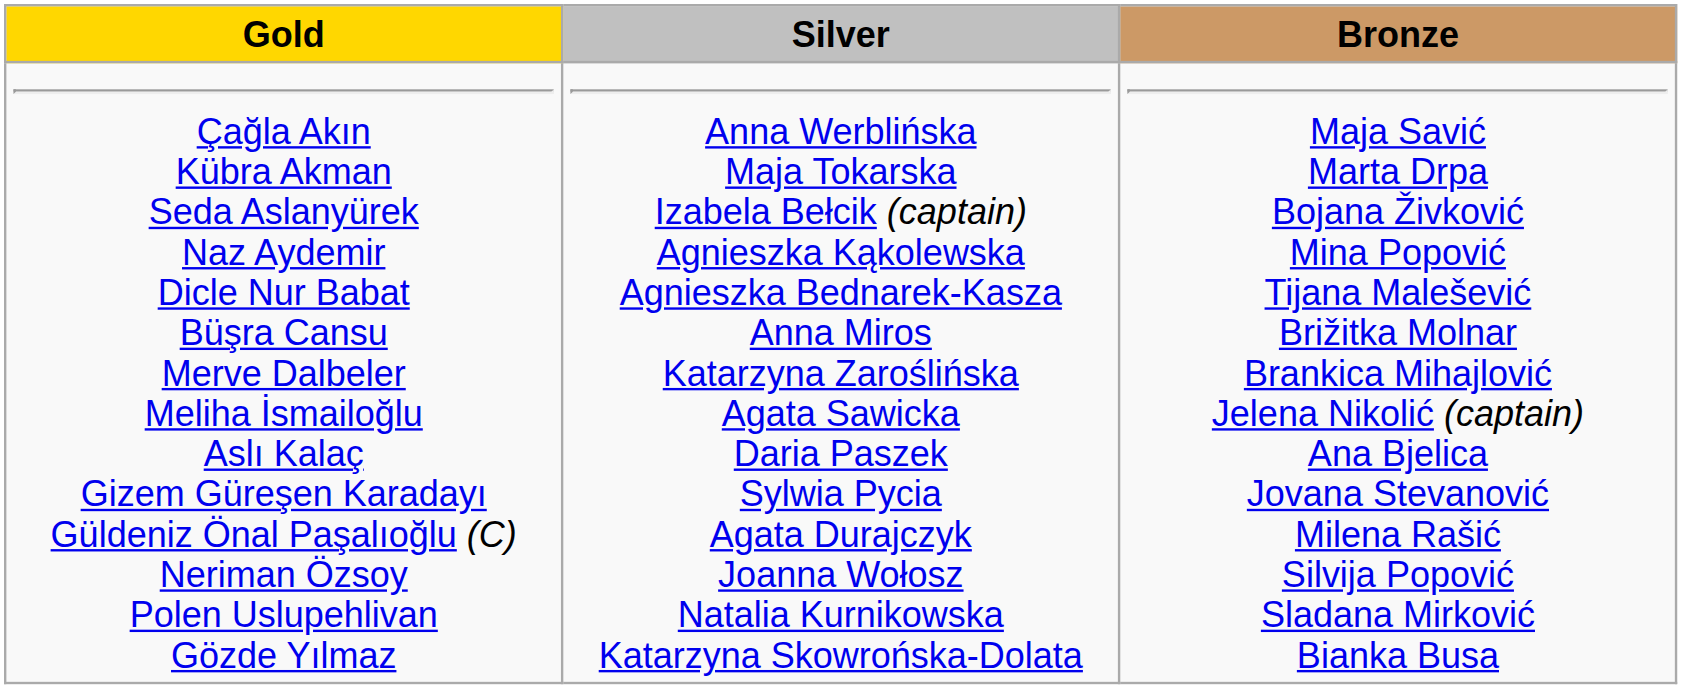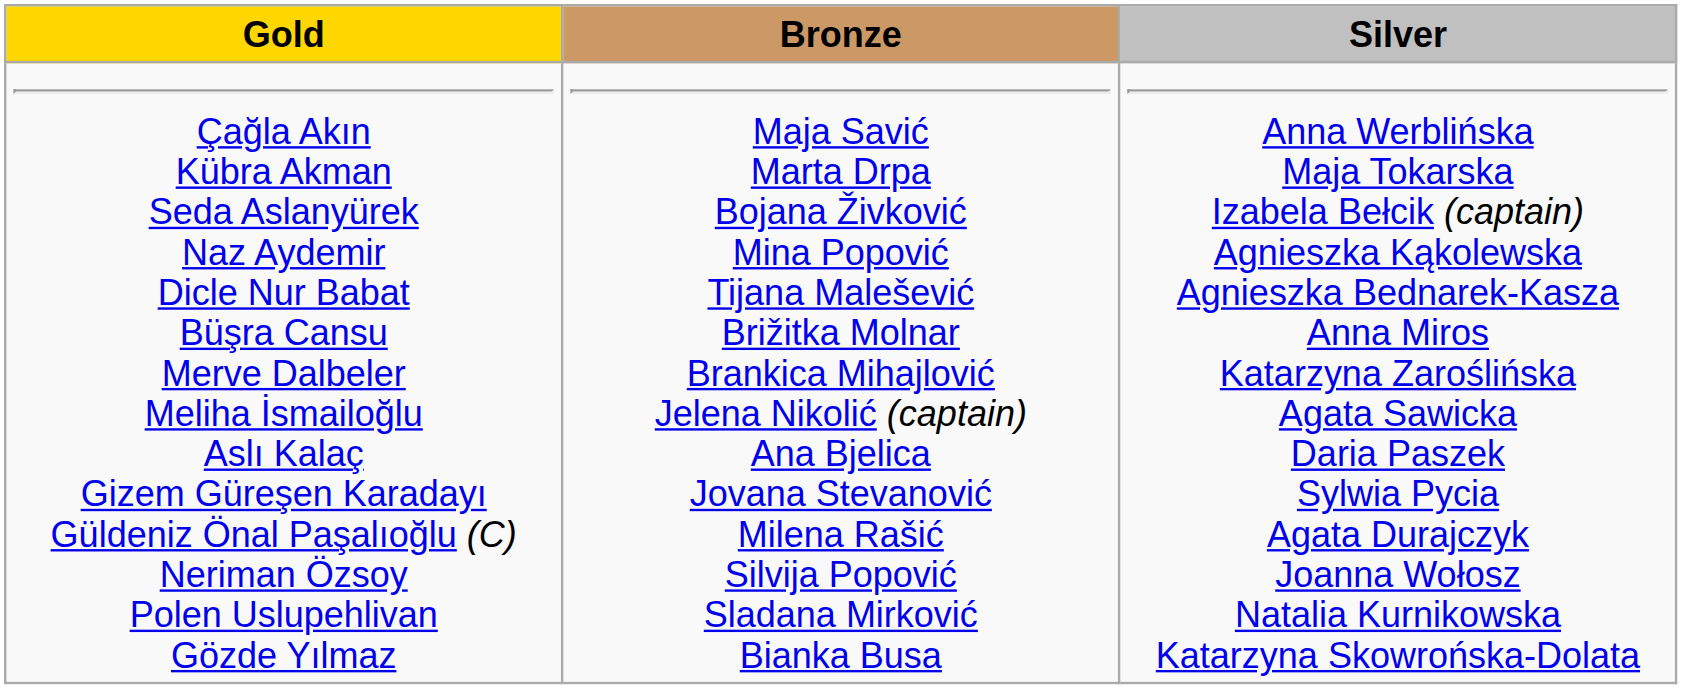columns swapped: Silver <-> Bronze
